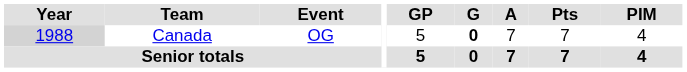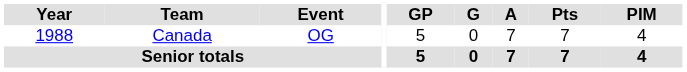Canada | Year: lightgrey background -> no background
Canada | G: bold -> normal
